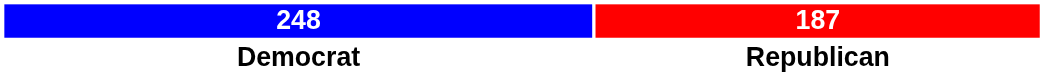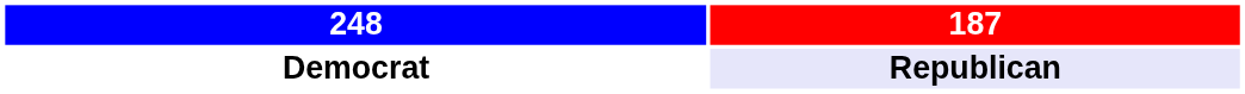Democrat | 187: no background -> lavender background
